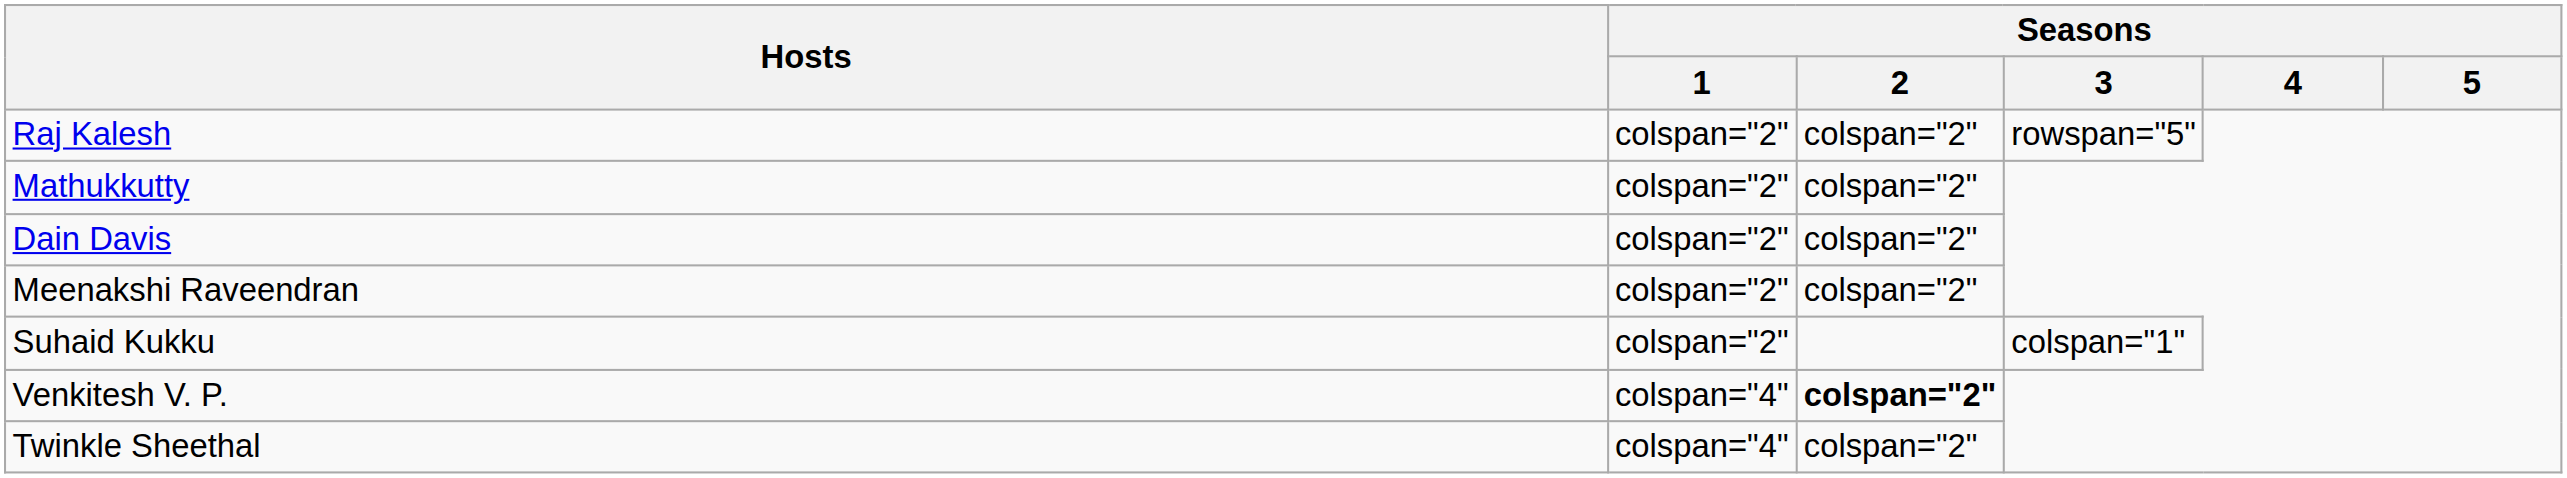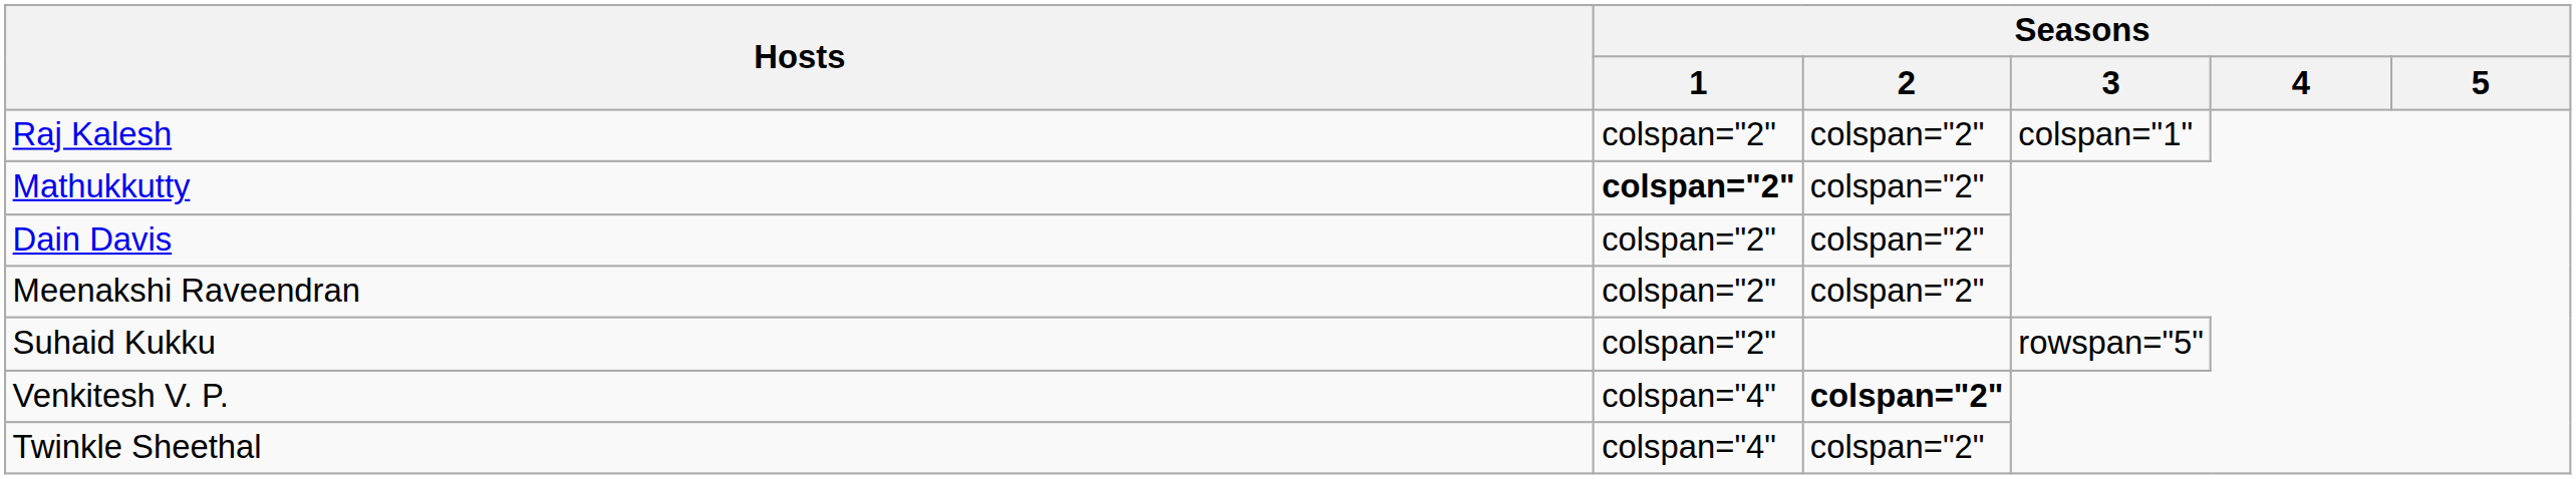Raj Kalesh | Seasons / 3: rowspan="5" -> colspan="1"
Mathukkutty | Seasons / 1: normal -> bold
Suhaid Kukku | Seasons / 3: colspan="1" -> rowspan="5"
